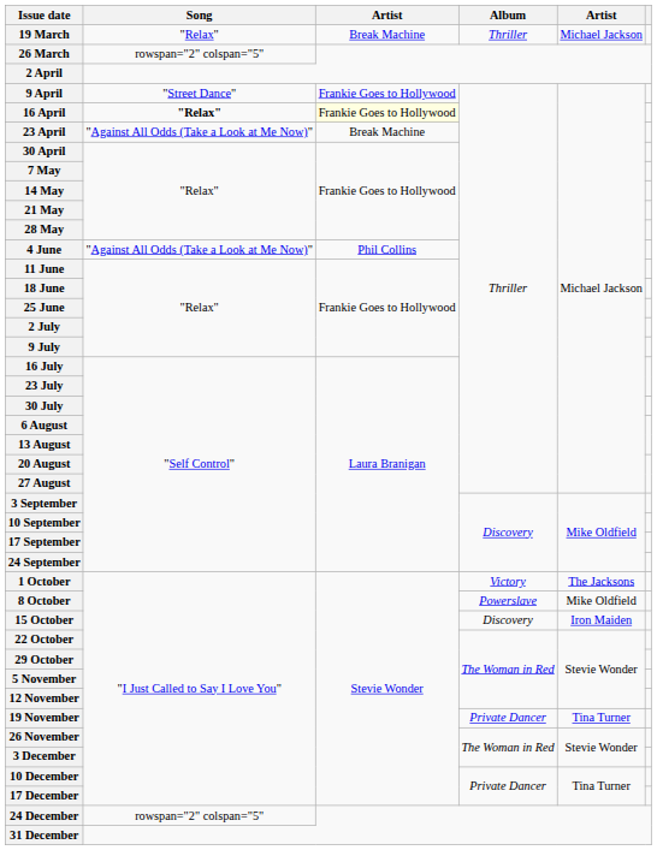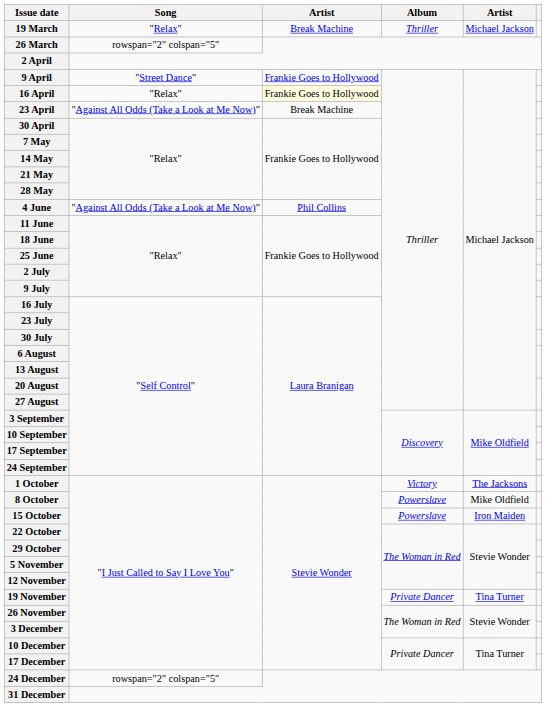16 April | Song: bold -> normal
15 October | Album: Discovery -> Powerslave
